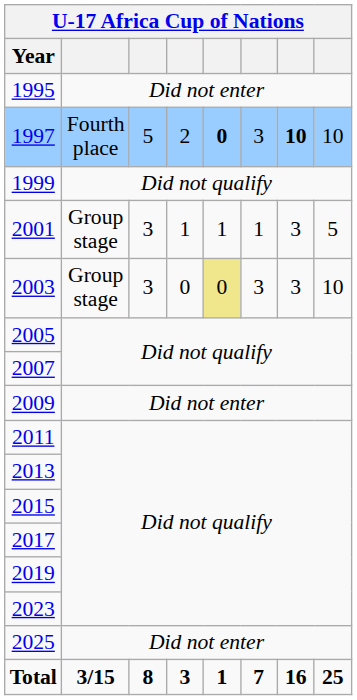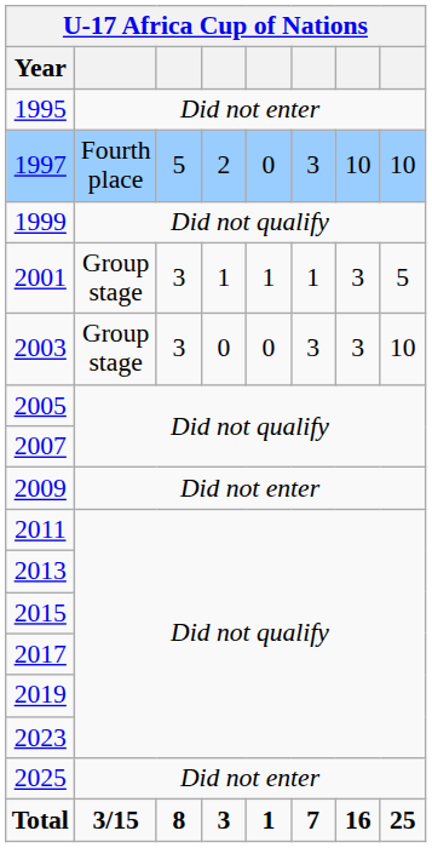1997 | column 5: bold -> normal
1997 | column 7: bold -> normal
2003 | column 5: khaki background -> no background
